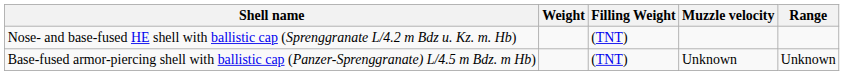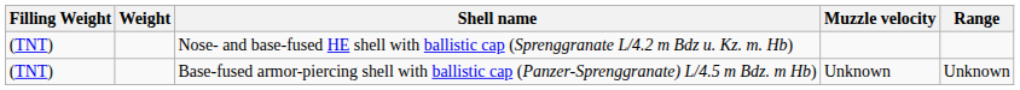columns swapped: Shell name <-> Filling Weight
